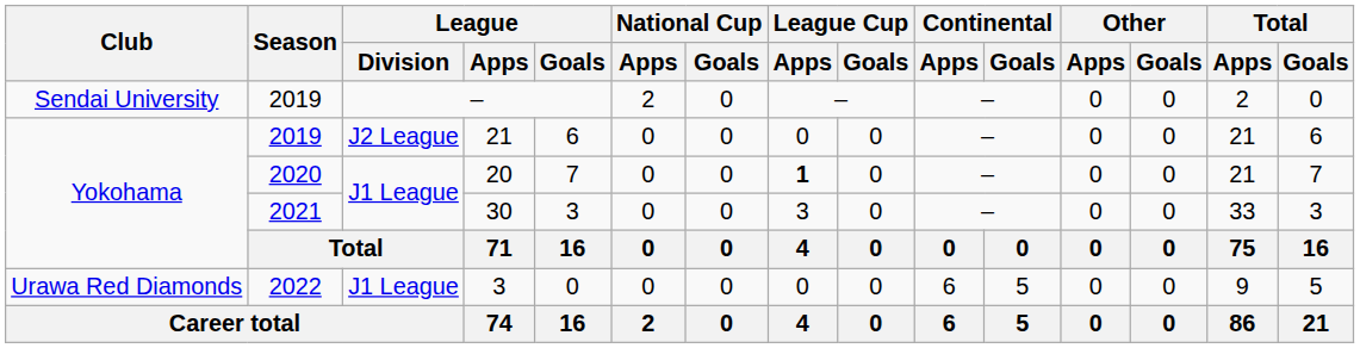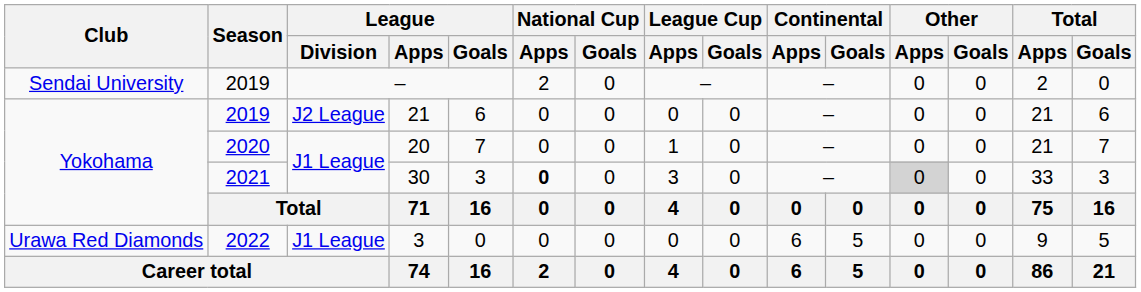20 | League Cup / Apps: bold -> normal
30 | National Cup / Apps: normal -> bold
30 | Other / Apps: no background -> lightgrey background
